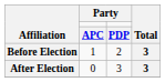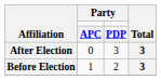rows swapped: Before Election <-> After Election
